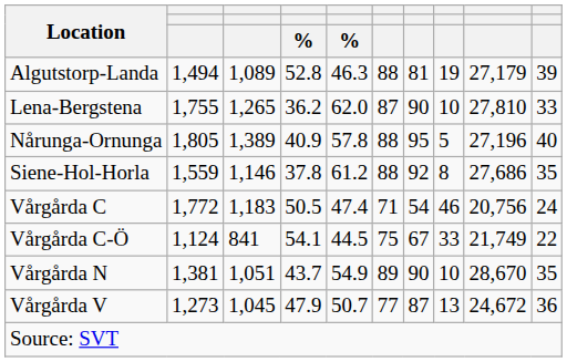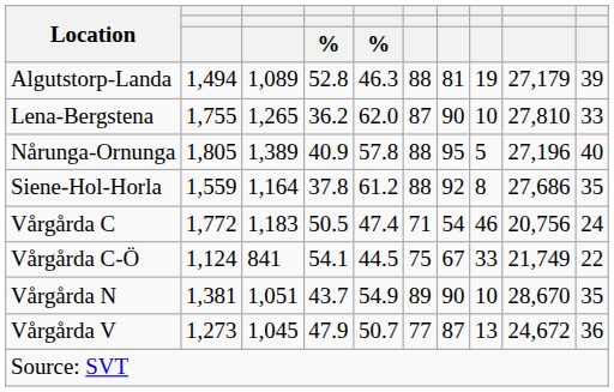Siene-Hol-Horla | column 3: 1,146 -> 1,164
